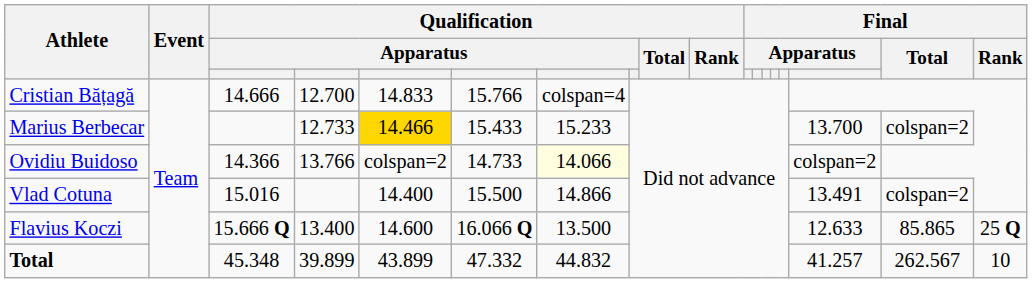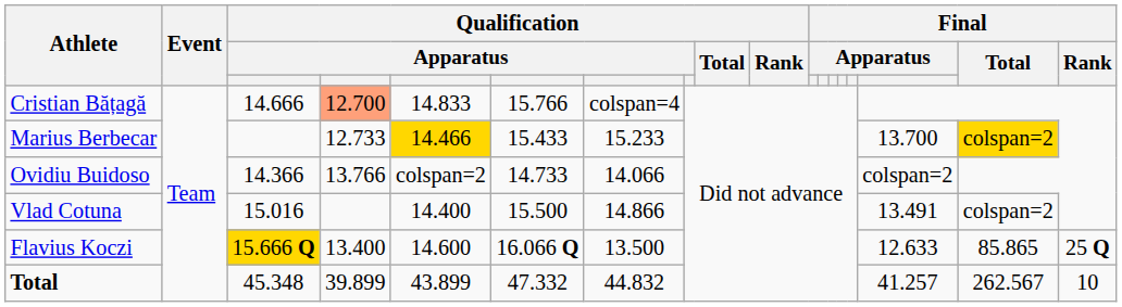Cristian Bățagă | column 4: no background -> lightsalmon background
Marius Berbecar | Final / Total: no background -> gold background
Ovidiu Buidoso | column 7: lightyellow background -> no background
Flavius Koczi | column 3: no background -> gold background
